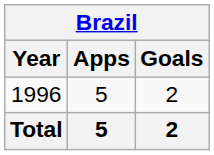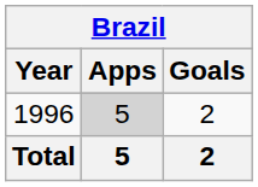1996 | Apps: no background -> lightgrey background
